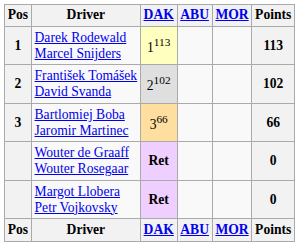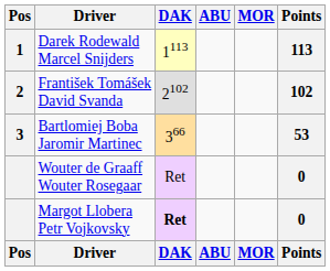Bartlomiej Boba Jaromir Martinec | Points: 66 -> 53
Wouter de Graaff Wouter Rosegaar | DAK: bold -> normal
